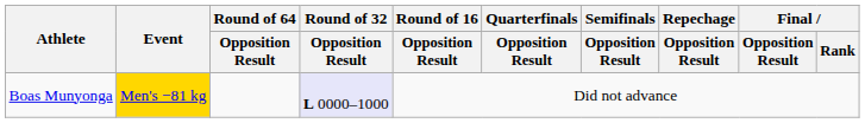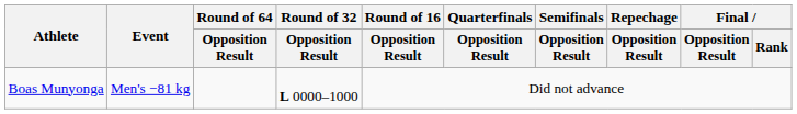Boas Munyonga | Event: gold background -> no background
Boas Munyonga | Round of 32 / Opposition Result: lavender background -> no background
